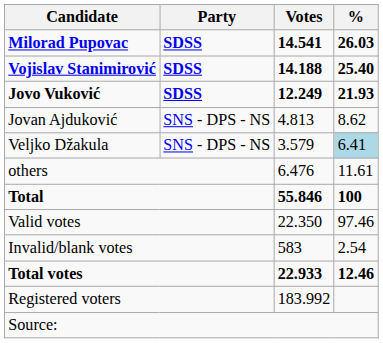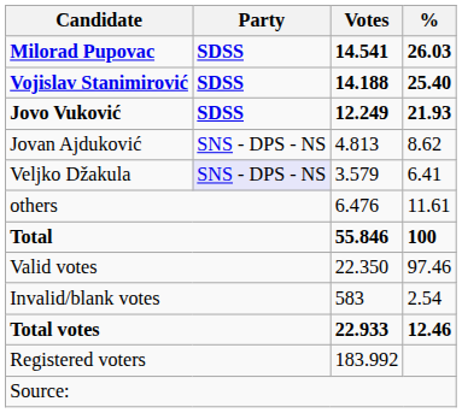Veljko Džakula | Party: no background -> lavender background
Veljko Džakula | %: lightblue background -> no background
